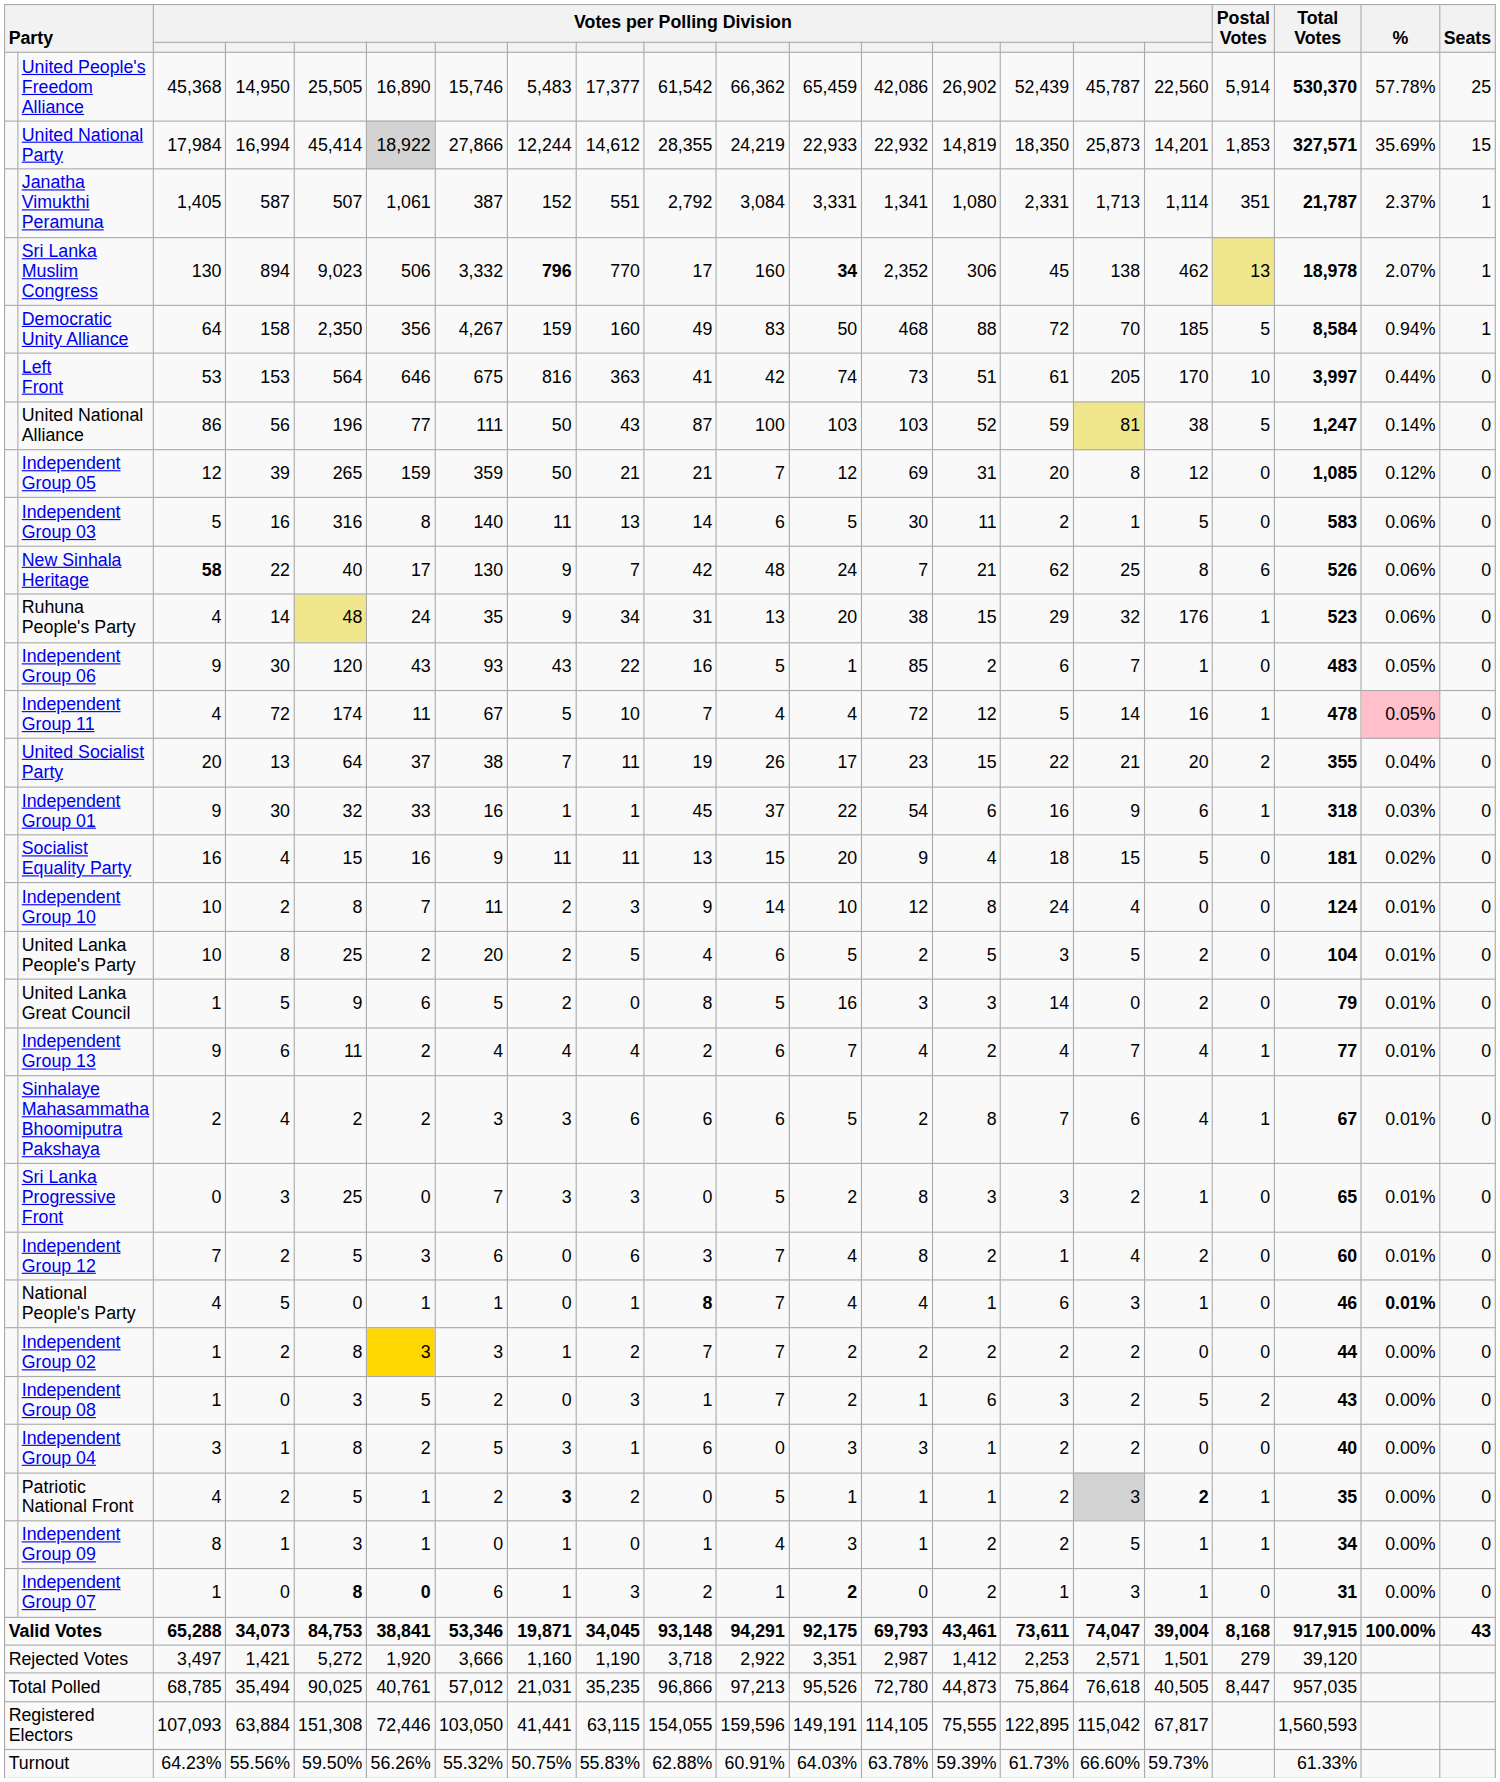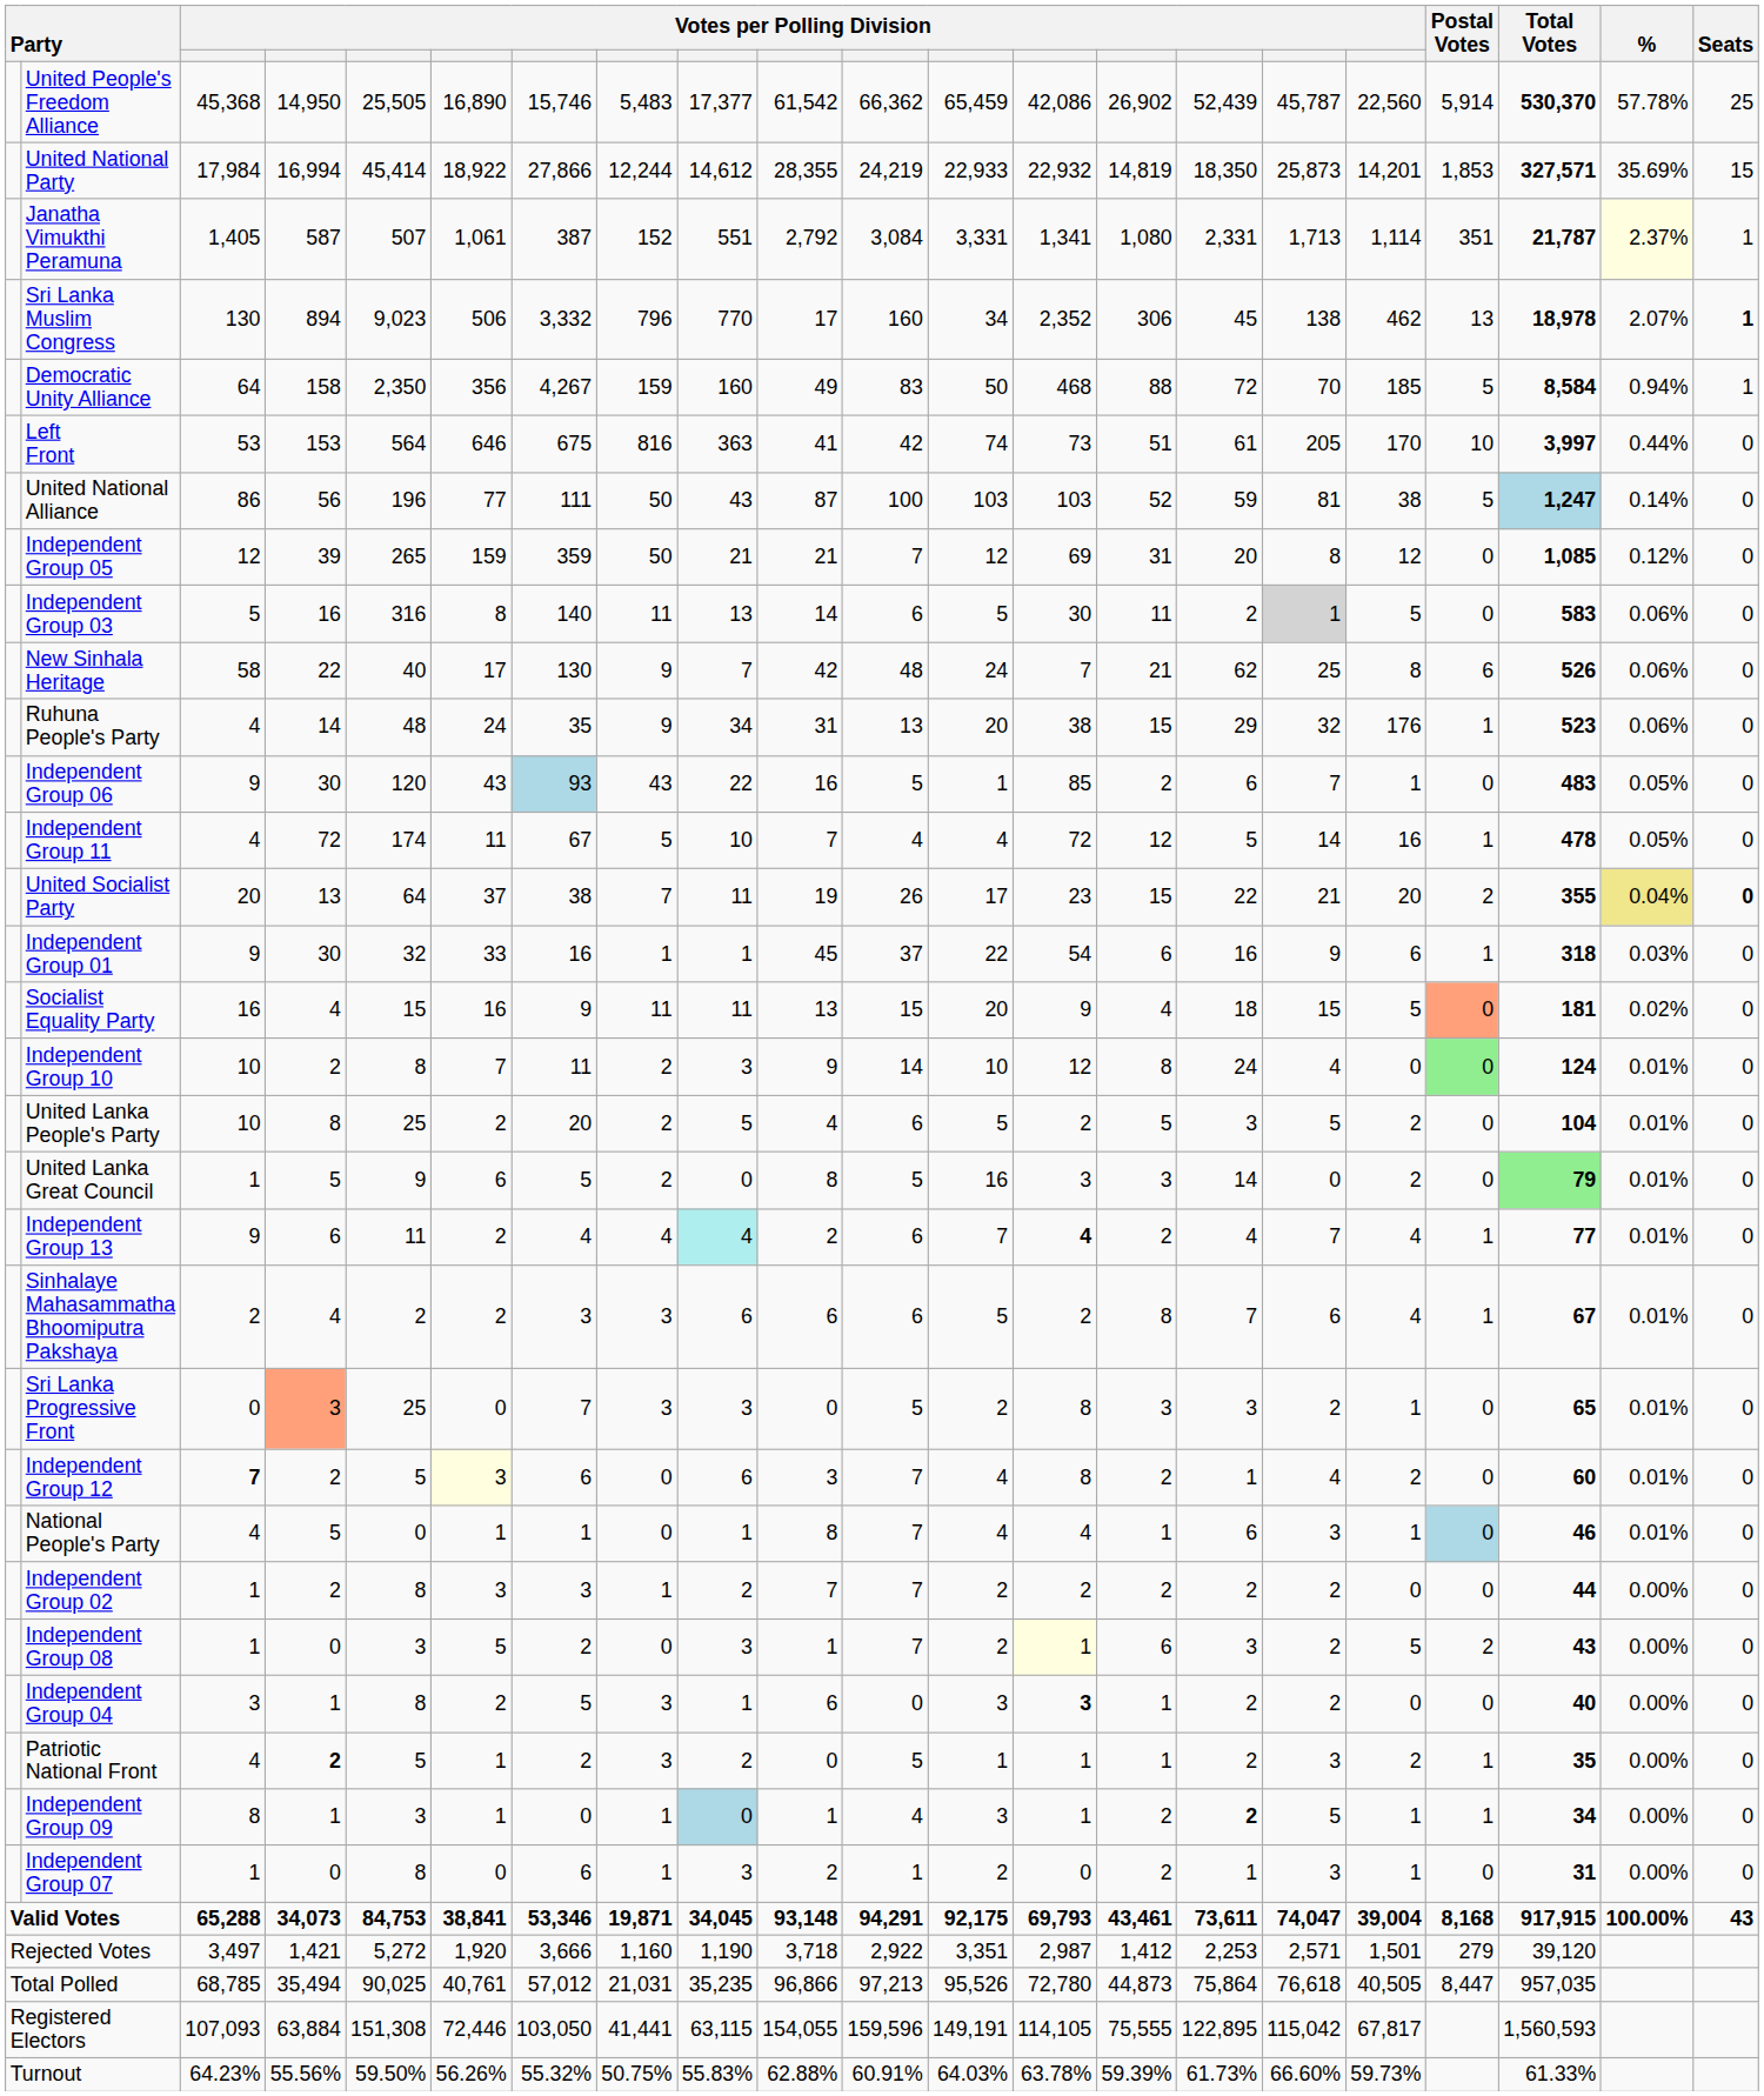United National Party | column 6: lightgrey background -> no background
Janatha Vimukthi Peramuna | %: no background -> lightyellow background
Sri Lanka Muslim Congress | column 8: bold -> normal
Sri Lanka Muslim Congress | column 12: bold -> normal
Sri Lanka Muslim Congress | Postal Votes: khaki background -> no background
Sri Lanka Muslim Congress | Seats: normal -> bold
United National Alliance | column 16: khaki background -> no background
United National Alliance | Total Votes: no background -> lightblue background
Independent Group 03 | column 16: no background -> lightgrey background
New Sinhala Heritage | column 3: bold -> normal
Ruhuna People's Party | column 5: khaki background -> no background
Independent Group 06 | column 7: no background -> lightblue background
Independent Group 11 | %: pink background -> no background
United Socialist Party | %: no background -> khaki background
United Socialist Party | Seats: normal -> bold
Socialist Equality Party | Postal Votes: no background -> lightsalmon background
Independent Group 10 | Postal Votes: no background -> lightgreen background
United Lanka Great Council | Total Votes: no background -> lightgreen background
Independent Group 13 | column 9: no background -> paleturquoise background
Independent Group 13 | column 13: normal -> bold
Sri Lanka Progressive Front | column 4: no background -> lightsalmon background
Independent Group 12 | column 3: normal -> bold
Independent Group 12 | column 6: no background -> lightyellow background
National People's Party | column 10: bold -> normal
National People's Party | Postal Votes: no background -> lightblue background
National People's Party | %: bold -> normal
Independent Group 02 | column 6: gold background -> no background
Independent Group 08 | column 13: no background -> lightyellow background
Independent Group 04 | column 13: normal -> bold
Patriotic National Front | column 4: normal -> bold
Patriotic National Front | column 8: bold -> normal
Patriotic National Front | column 16: lightgrey background -> no background
Patriotic National Front | column 17: bold -> normal
Independent Group 09 | column 9: no background -> lightblue background
Independent Group 09 | column 15: normal -> bold
Independent Group 07 | column 5: bold -> normal
Independent Group 07 | column 6: bold -> normal
Independent Group 07 | column 12: bold -> normal
